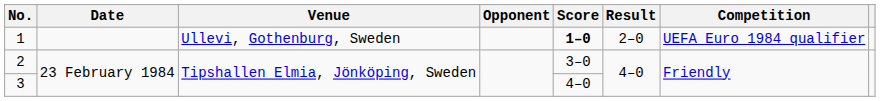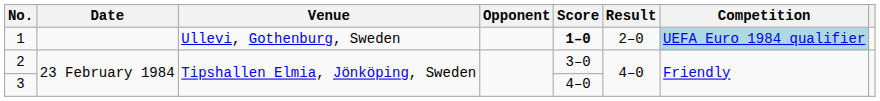1 | Competition: no background -> lightblue background
